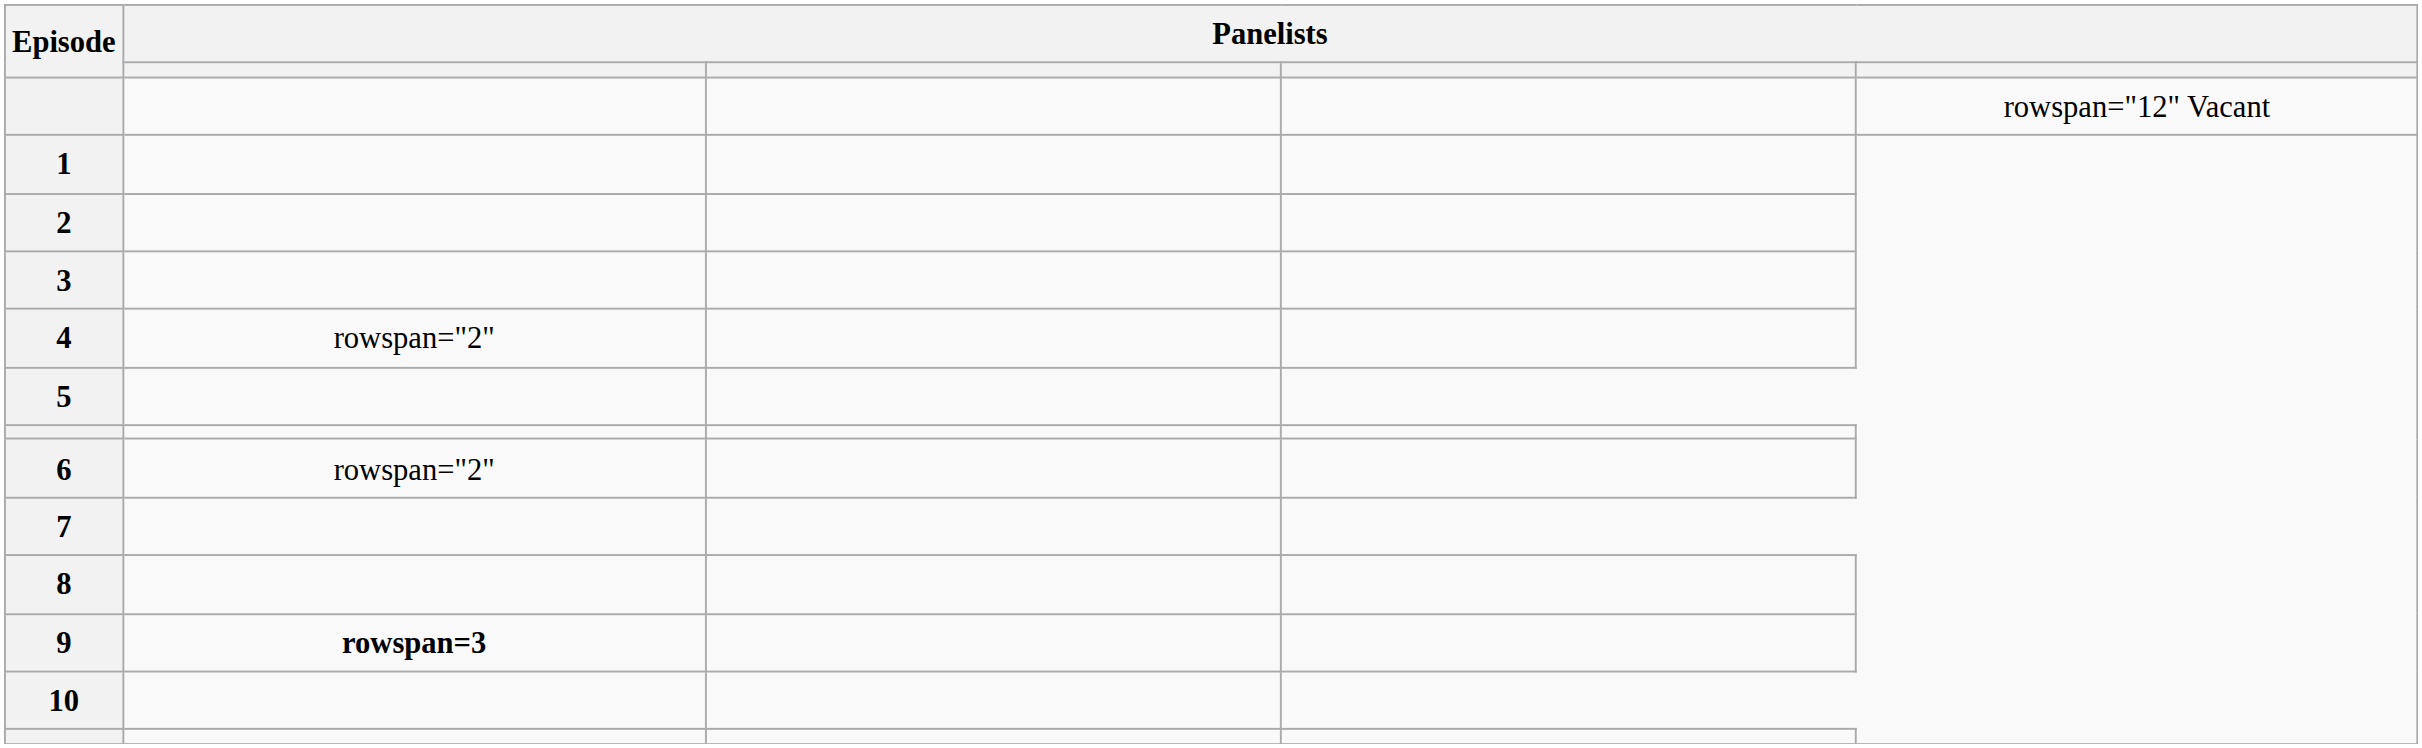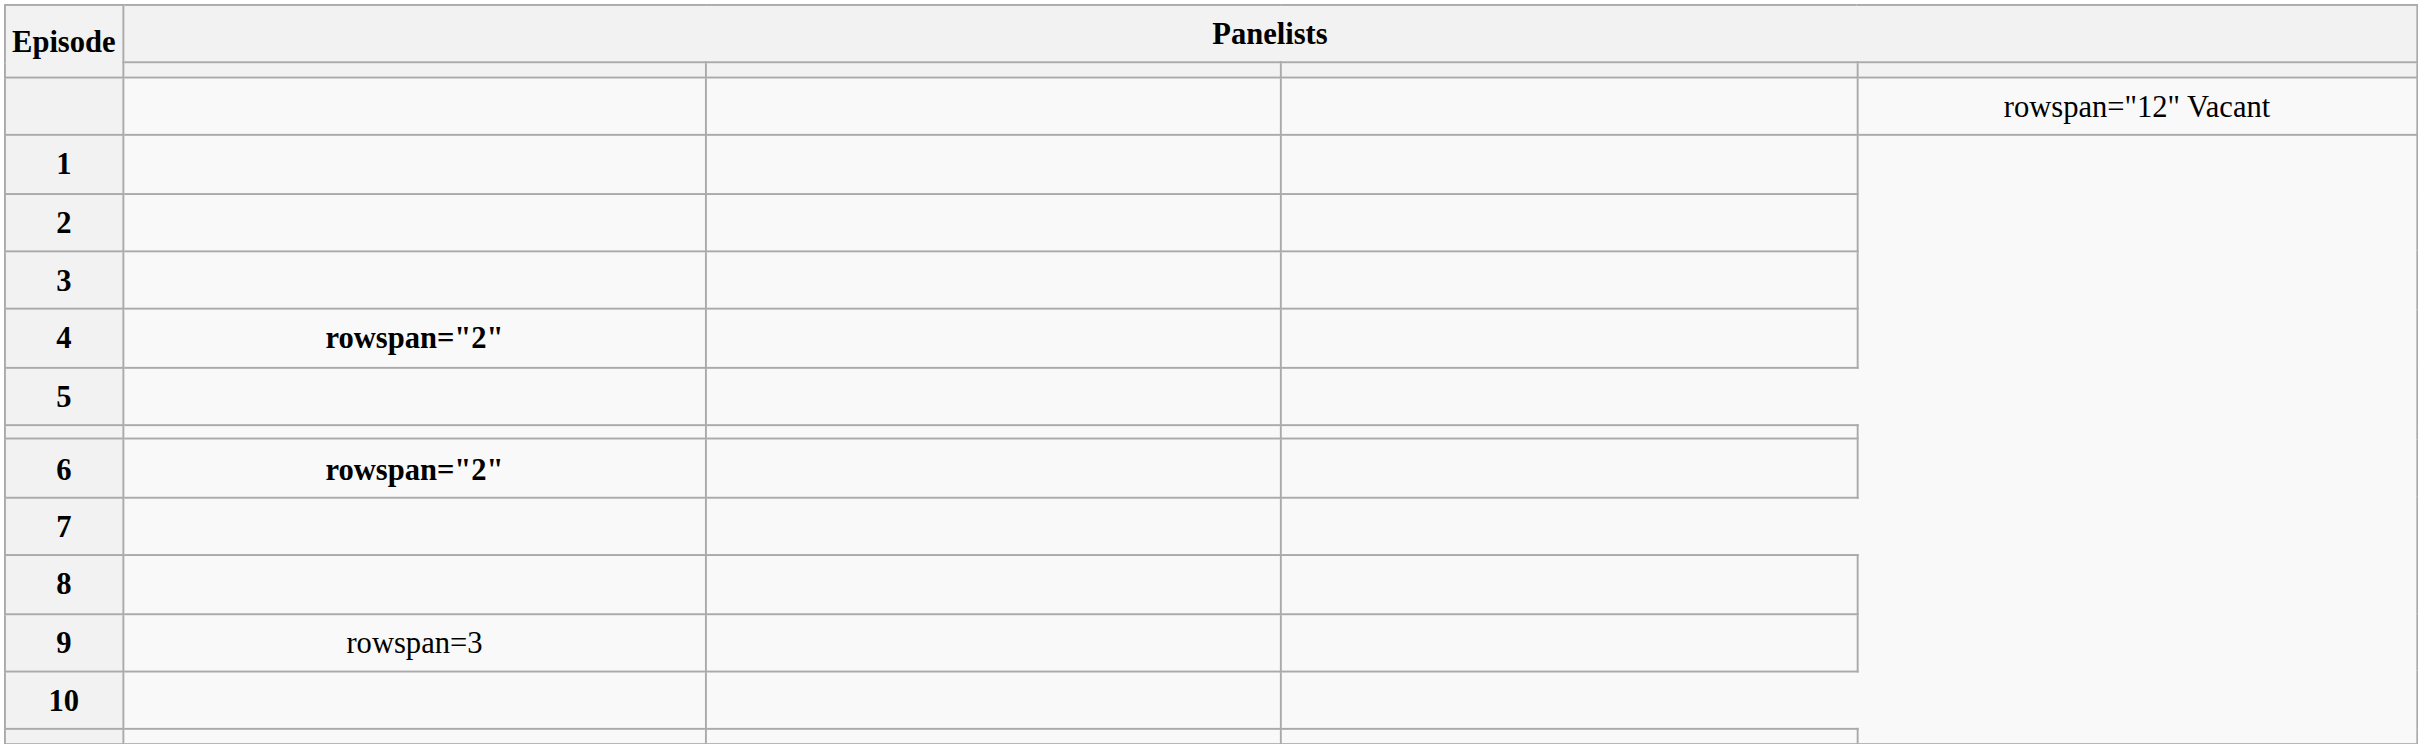4 | column 2: normal -> bold
6 | column 2: normal -> bold
9 | column 2: bold -> normal
